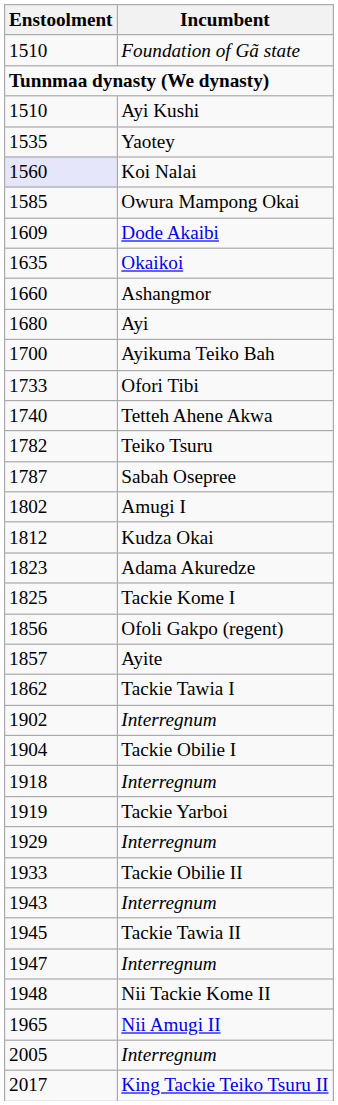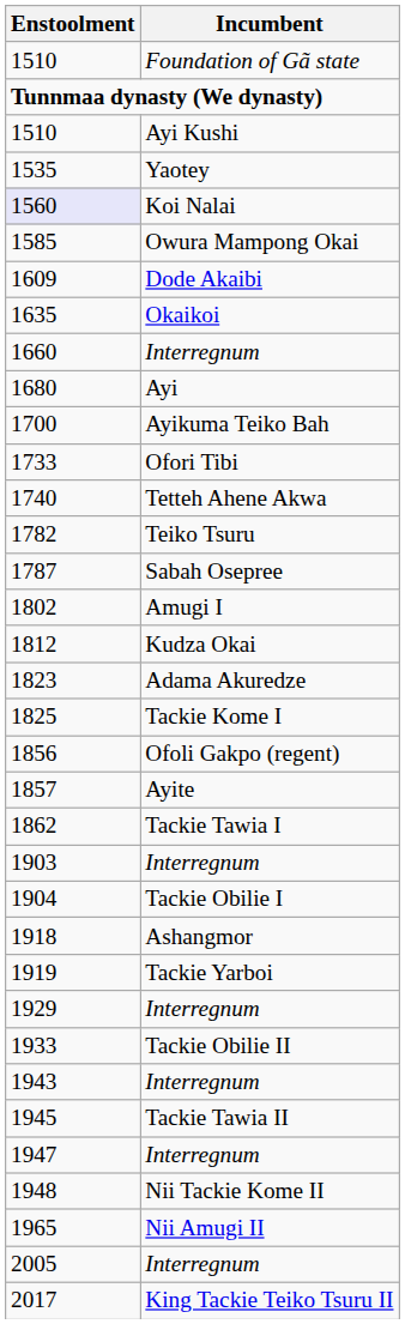row 10 | Incumbent: Ashangmor -> Interregnum
row 24 | Enstoolment: 1902 -> 1903
row 26 | Incumbent: Interregnum -> Ashangmor
